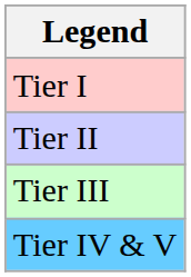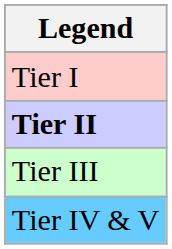row 3 | column 1: normal -> bold
